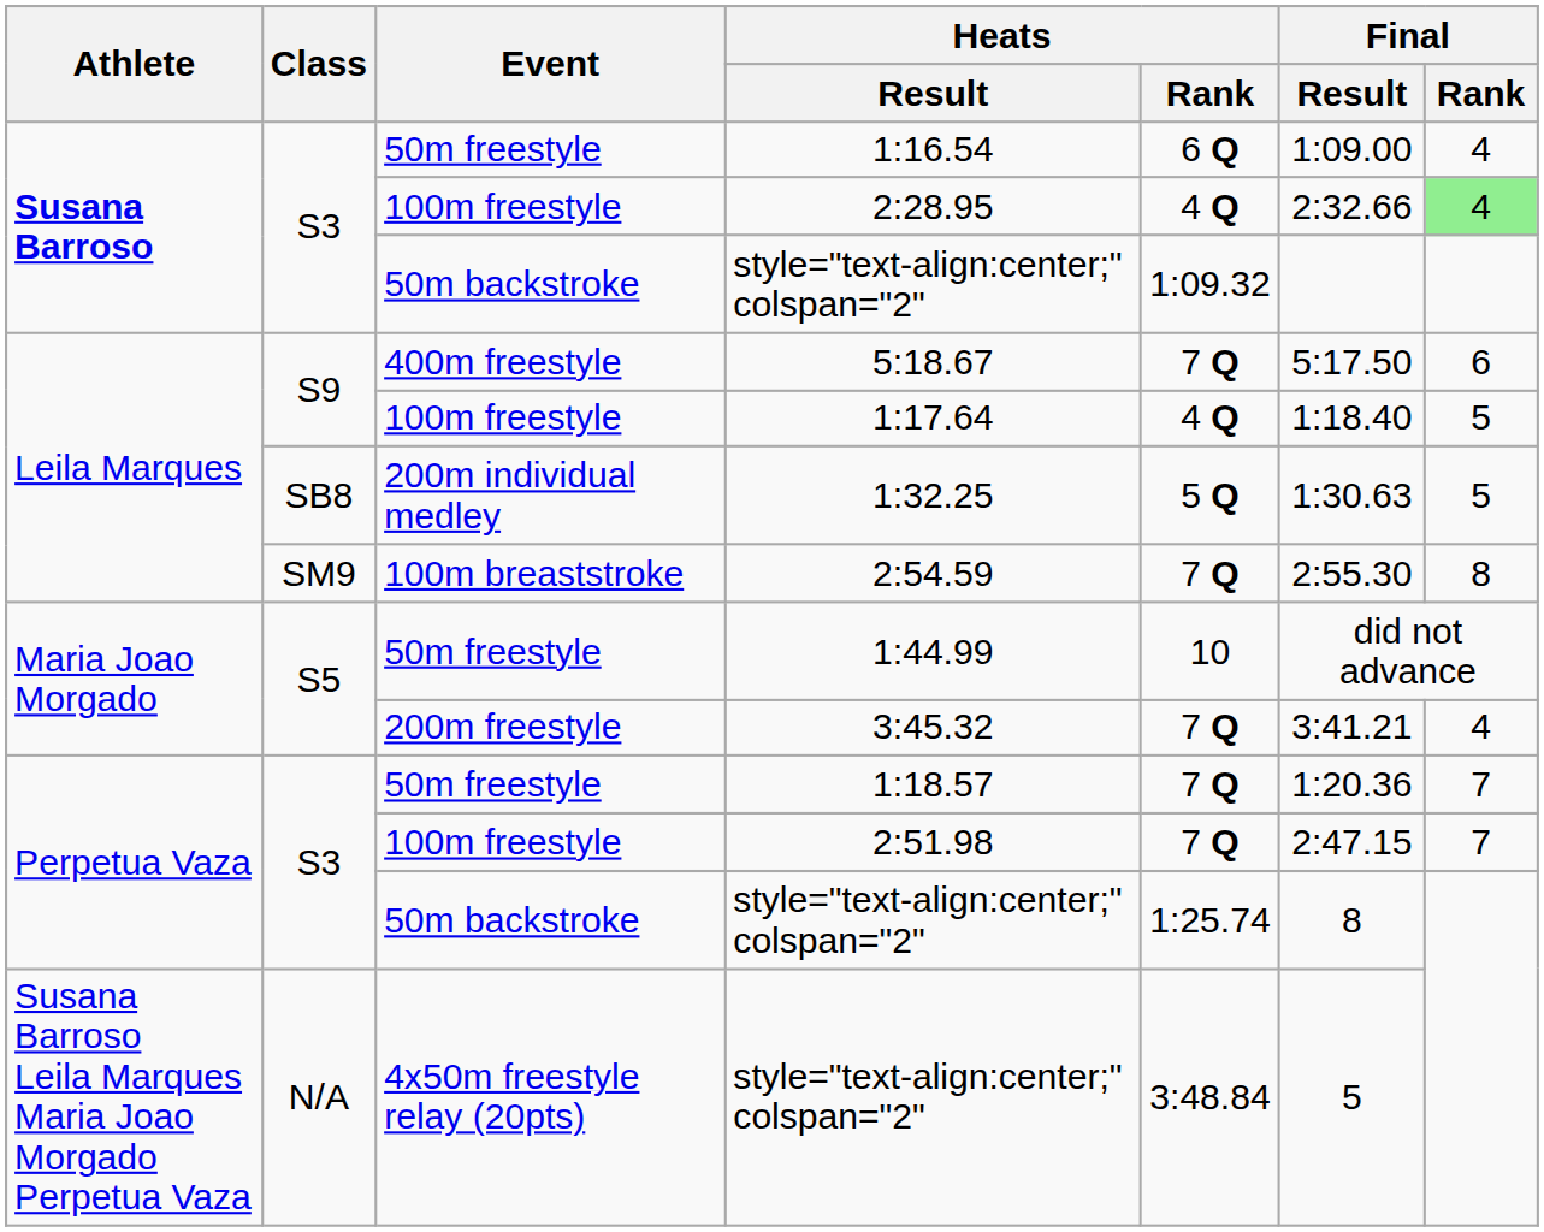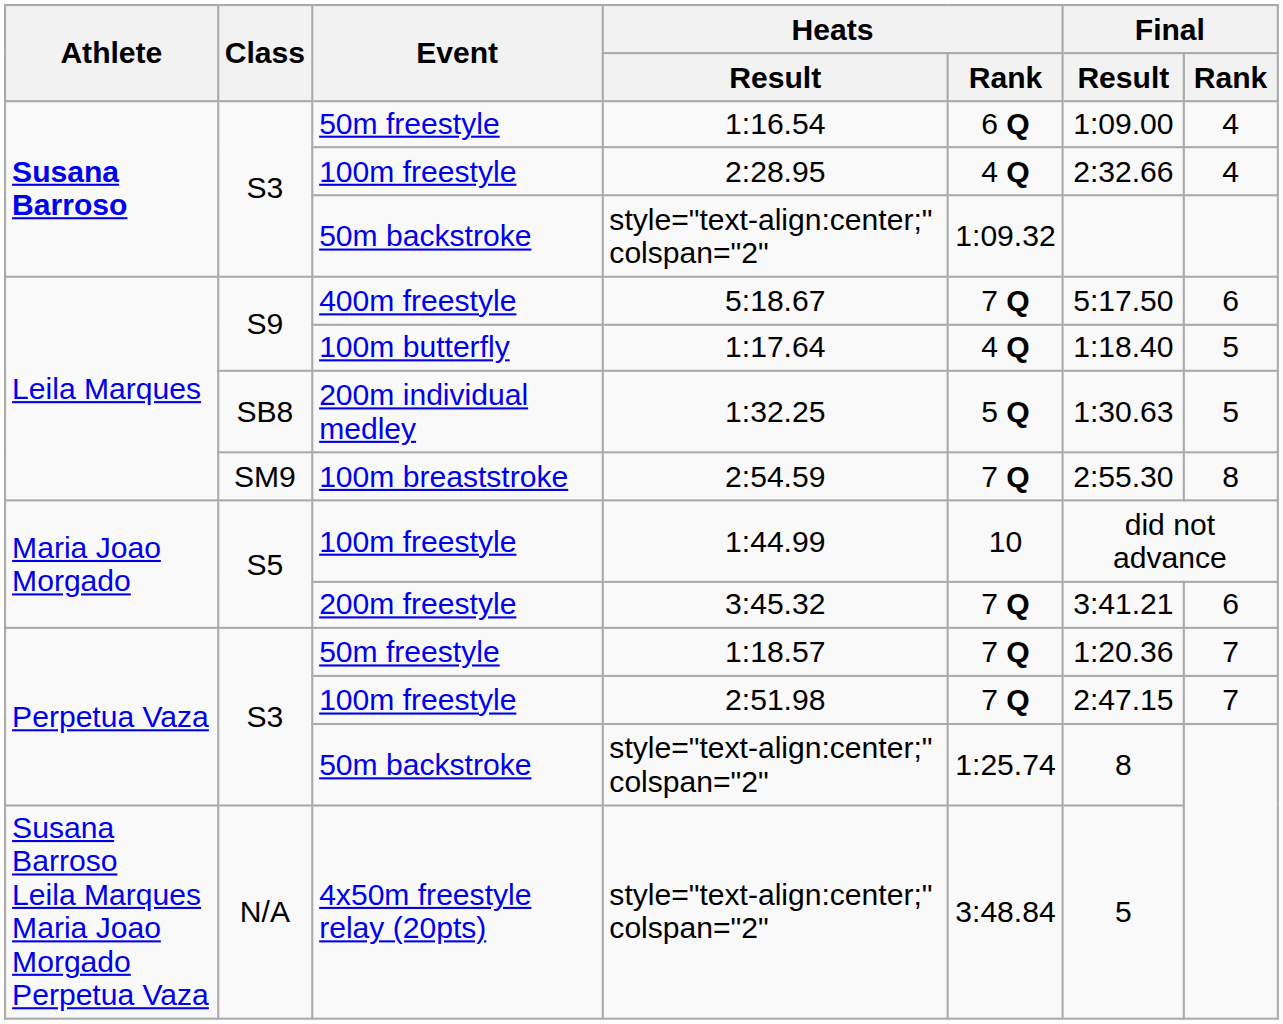2:28.95 | Final / Rank: lightgreen background -> no background
1:17.64 | Event: 100m freestyle -> 100m butterfly
1:44.99 | Event: 50m freestyle -> 100m freestyle
3:45.32 | Final / Rank: 4 -> 6
